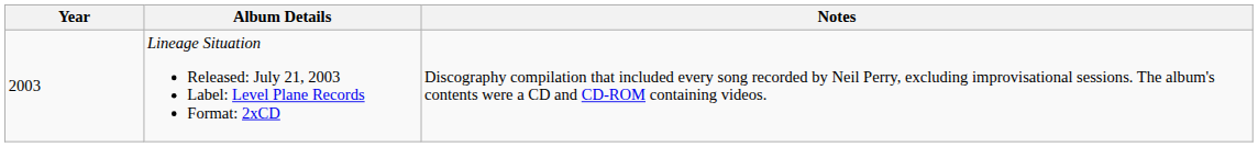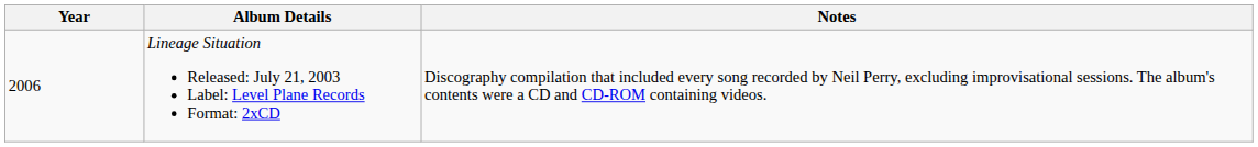row 2 | Year: 2003 -> 2006
